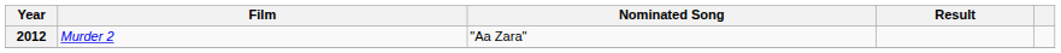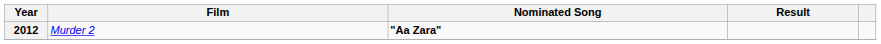2012 | Nominated Song: normal -> bold
